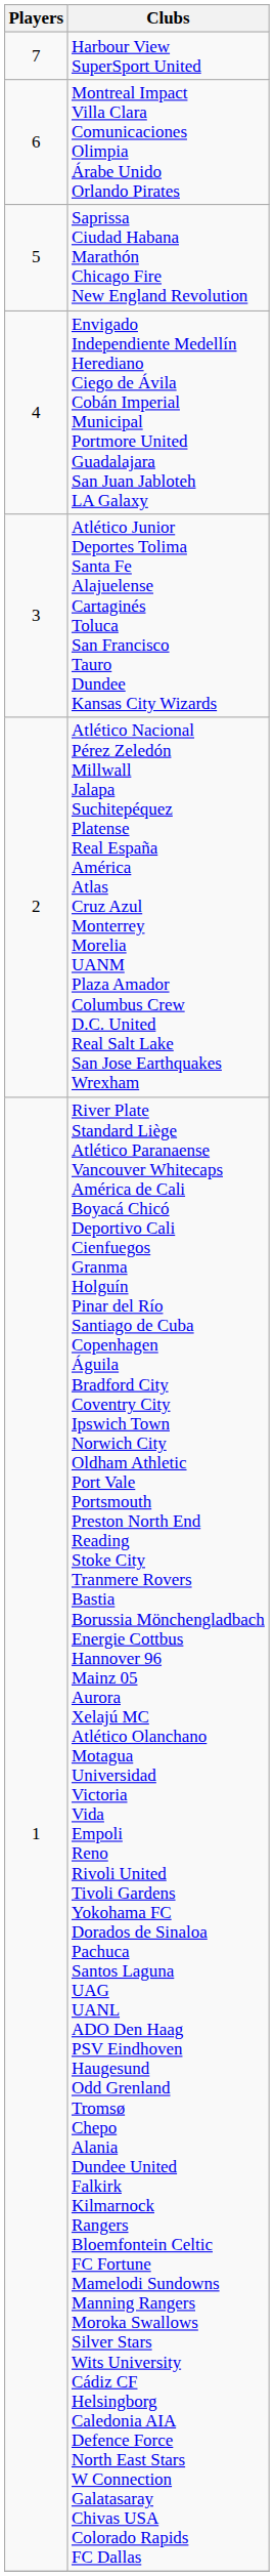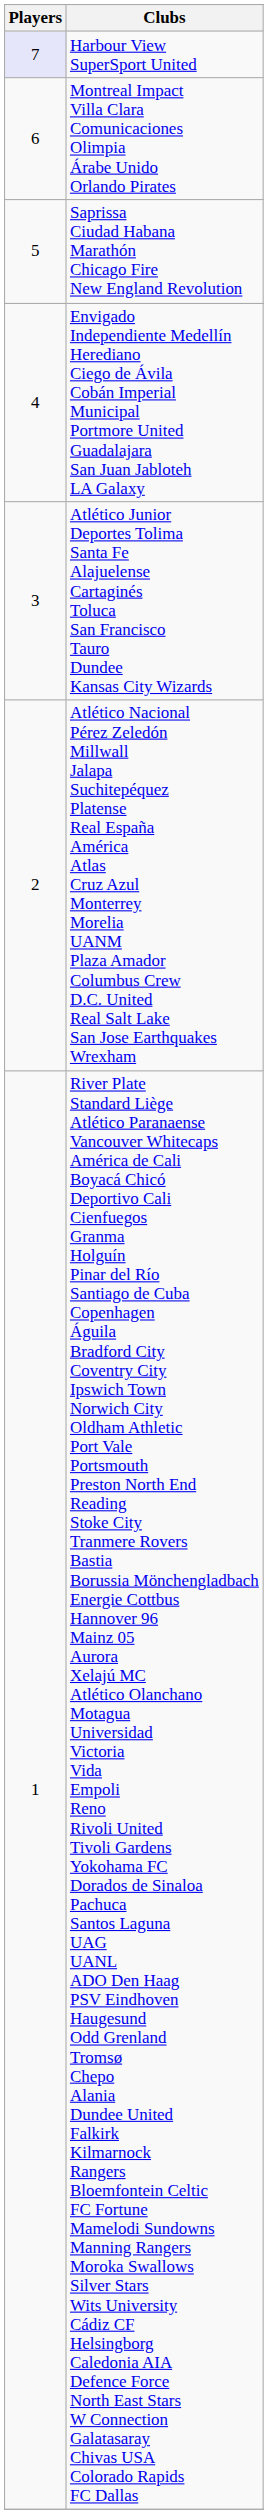Harbour View SuperSport United | Players: no background -> lavender background
